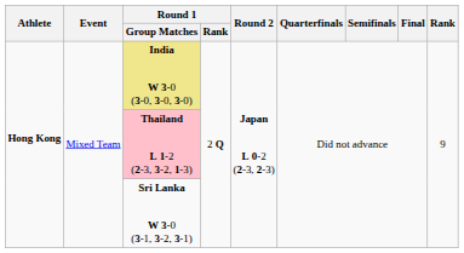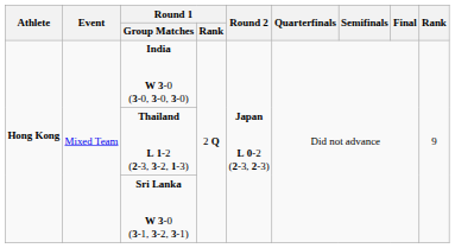India W 3-0 (3-0, 3-0, 3-0) | Round 1 / Group Matches: khaki background -> no background
Thailand L 1-2 (2-3, 3-2, 1-3) | Round 1 / Group Matches: pink background -> no background
